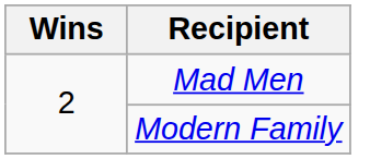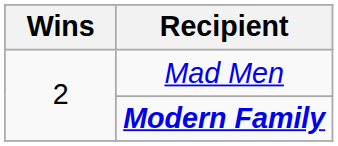Modern Family | Recipient: normal -> bold
